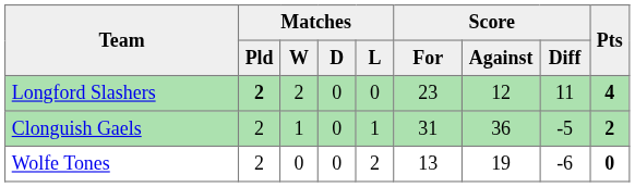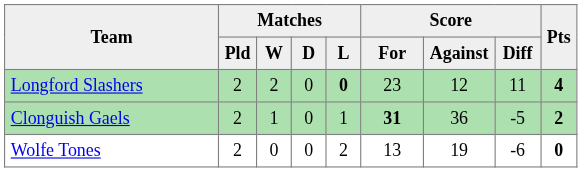Longford Slashers | Matches / Pld: bold -> normal
Longford Slashers | Matches / L: normal -> bold
Clonguish Gaels | Score / For: normal -> bold
